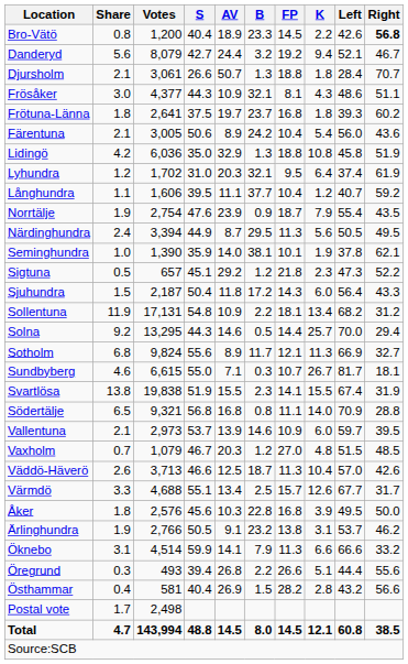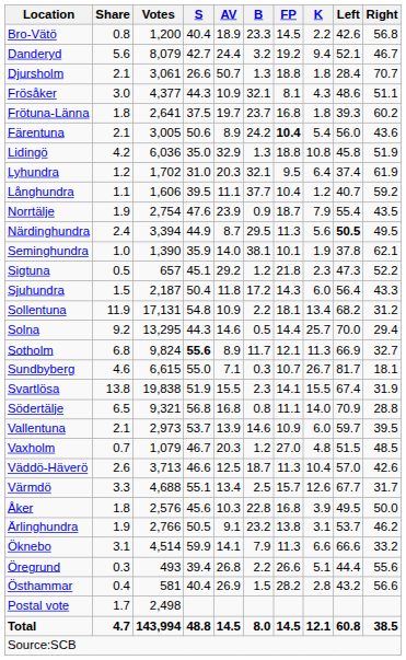Bro-Vätö | Right: bold -> normal
Färentuna | FP: normal -> bold
Närdinghundra | Left: normal -> bold
Sotholm | S: normal -> bold
